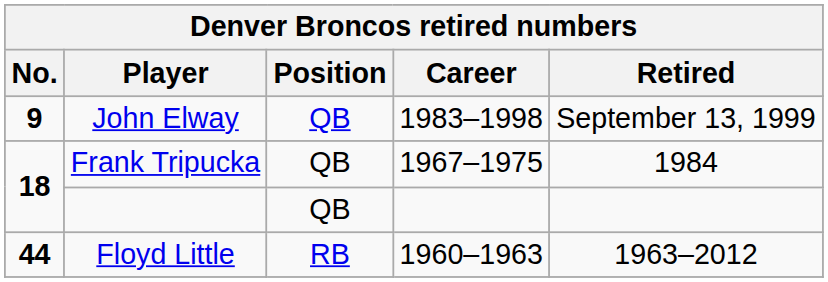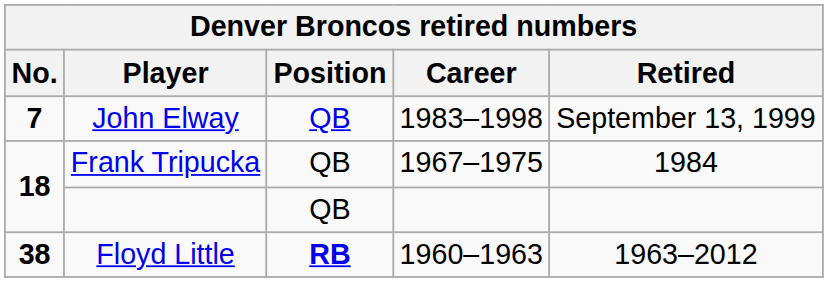John Elway | No.: 9 -> 7
Floyd Little | No.: 44 -> 38
Floyd Little | Position: normal -> bold
